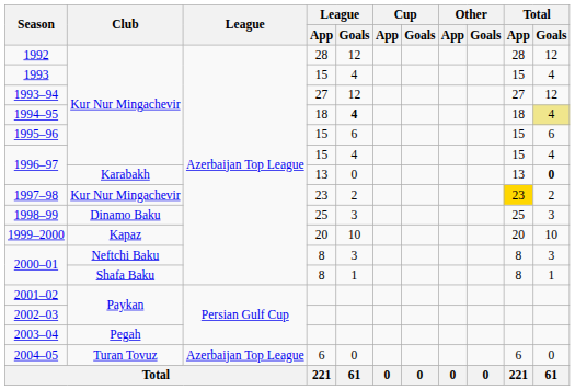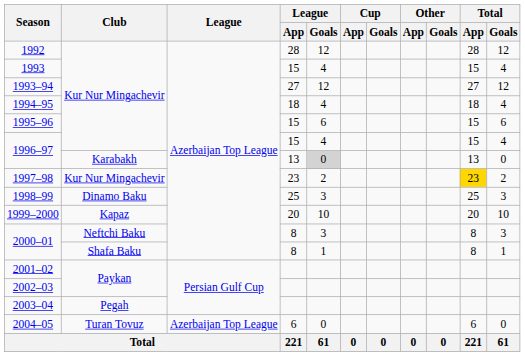1994–95 | League / Goals: bold -> normal
1994–95 | Total / Goals: khaki background -> no background
1996–97 / Karabakh | League / Goals: no background -> lightgrey background
1996–97 / Karabakh | Total / Goals: bold -> normal
